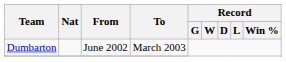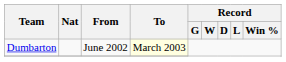Dumbarton | To: no background -> lightyellow background
